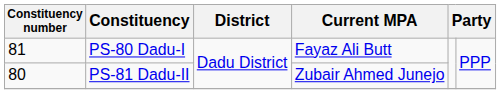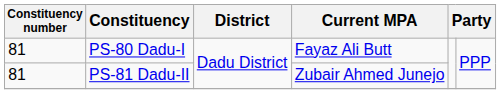PS-81 Dadu-II | Constituency number: 80 -> 81
